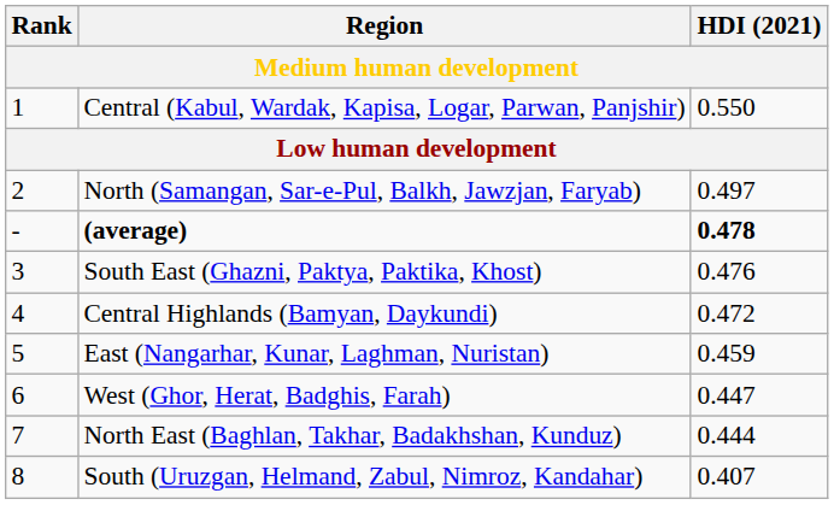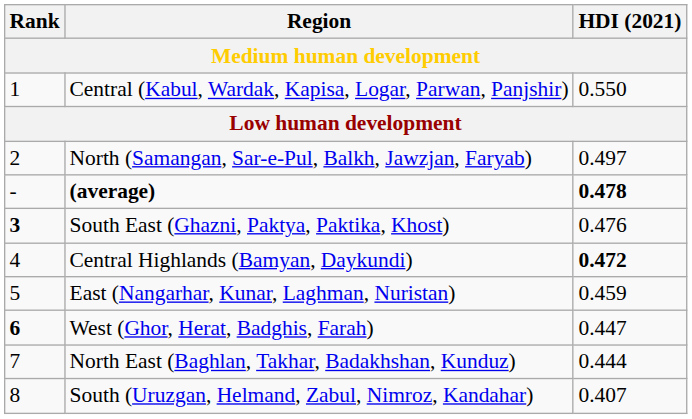South East (Ghazni, Paktya, Paktika, Khost) | Rank: normal -> bold
Central Highlands (Bamyan, Daykundi) | HDI (2021): normal -> bold
West (Ghor, Herat, Badghis, Farah) | Rank: normal -> bold
